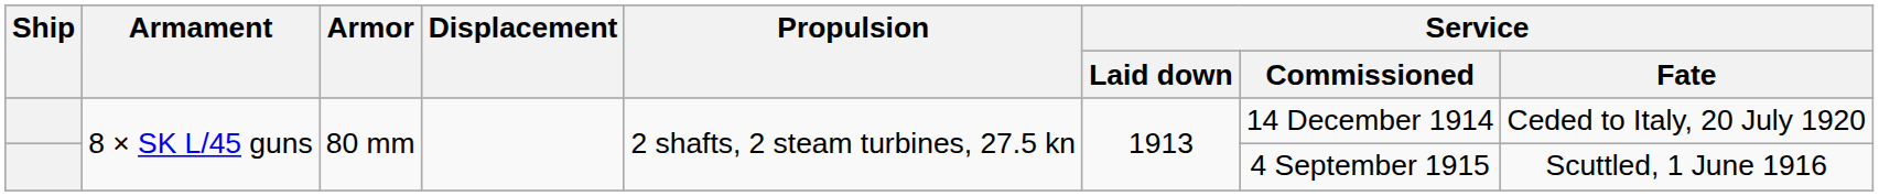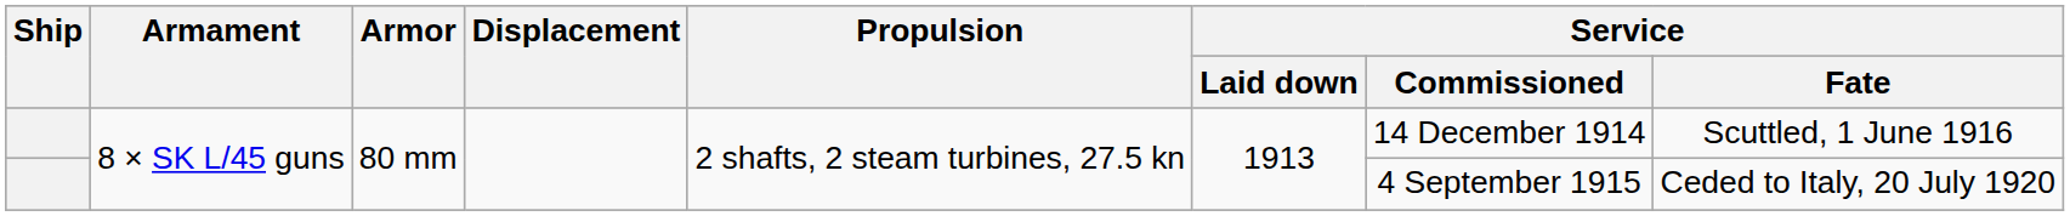row 3 | Service / Fate: Ceded to Italy, 20 July 1920 -> Scuttled, 1 June 1916
row 4 | Service / Fate: Scuttled, 1 June 1916 -> Ceded to Italy, 20 July 1920
